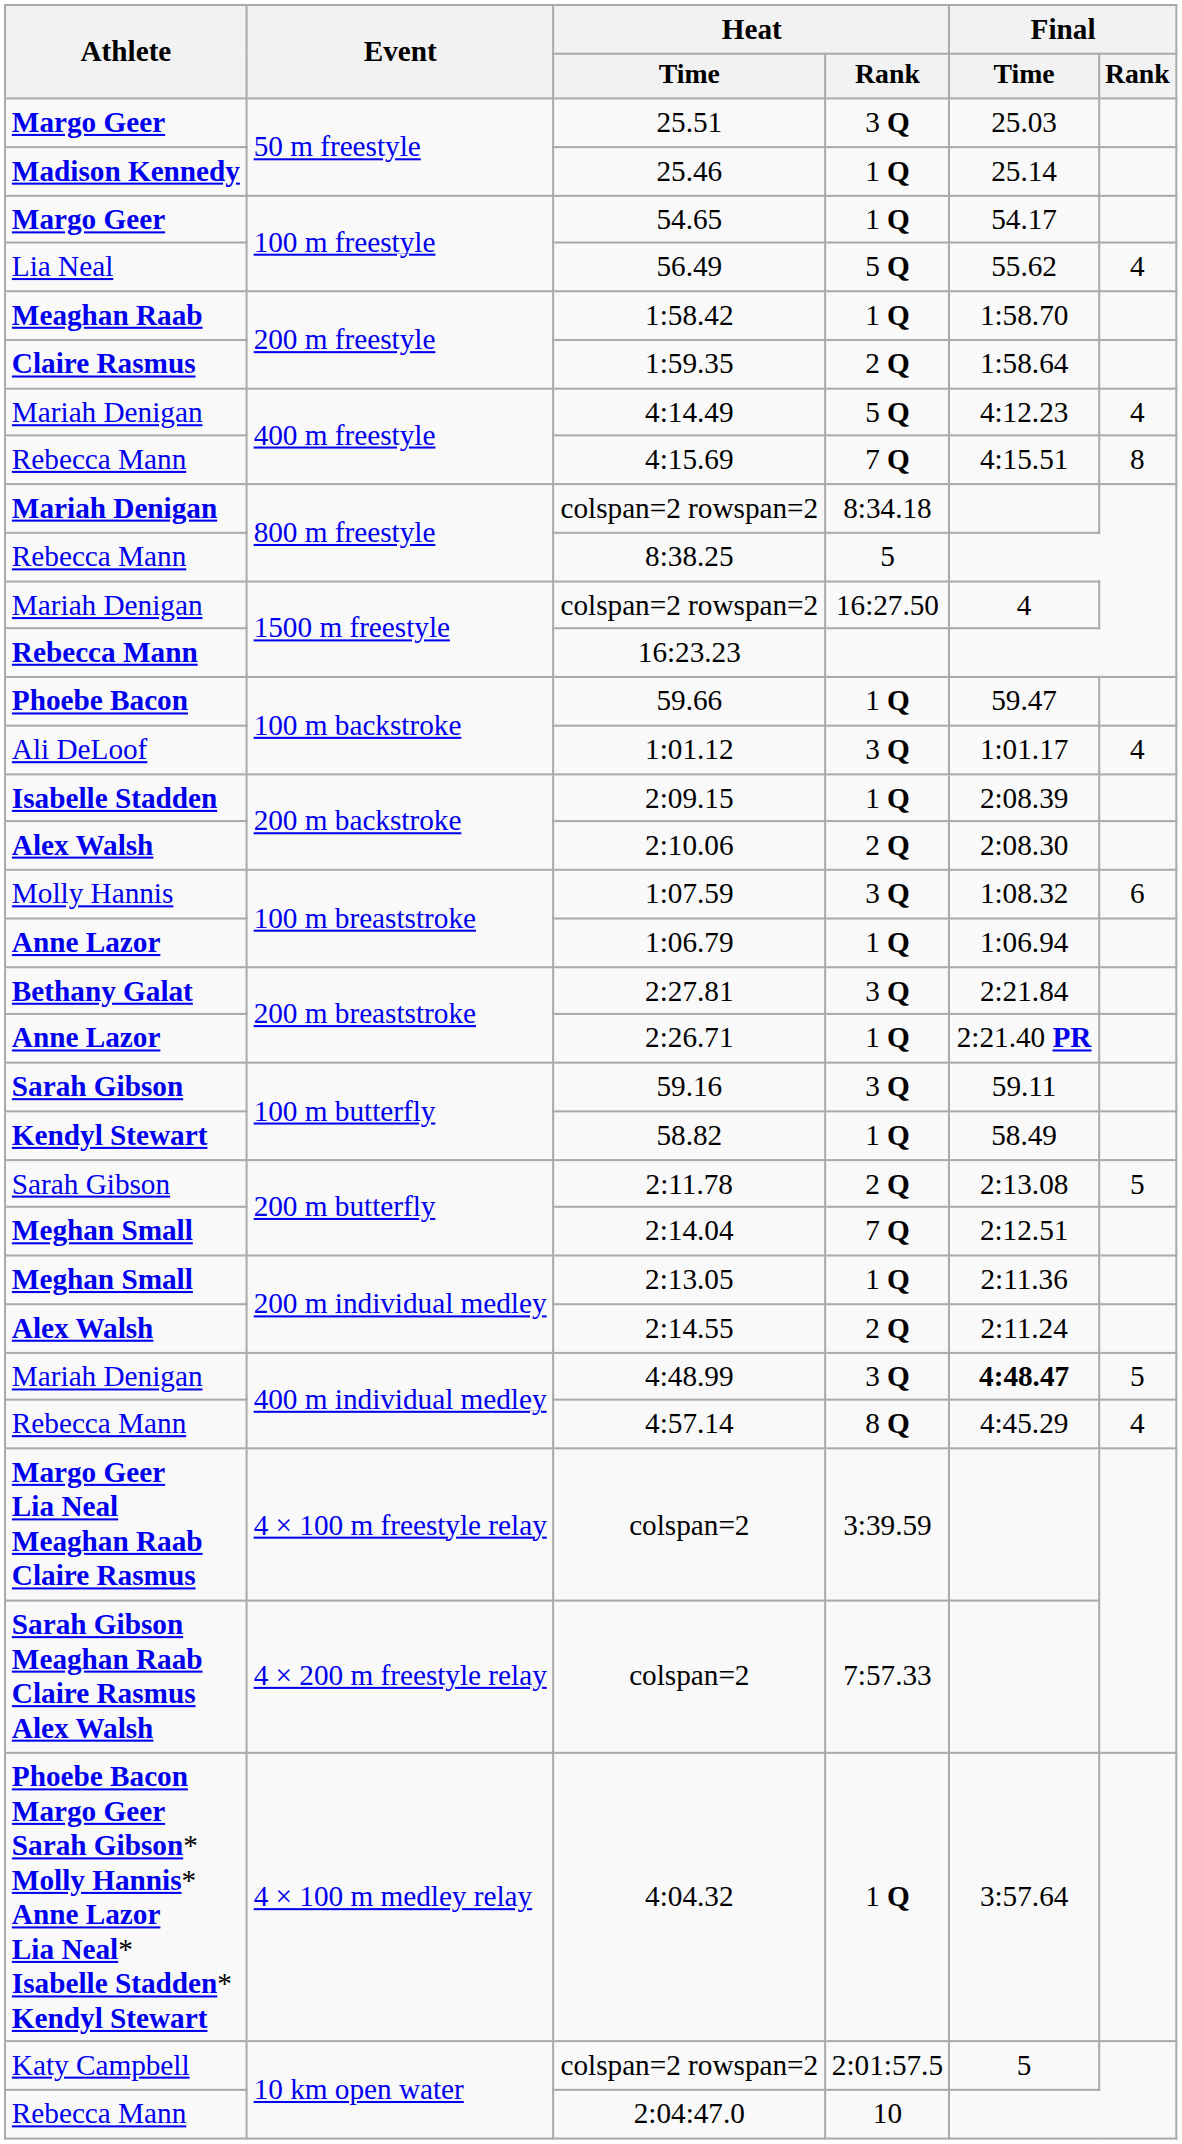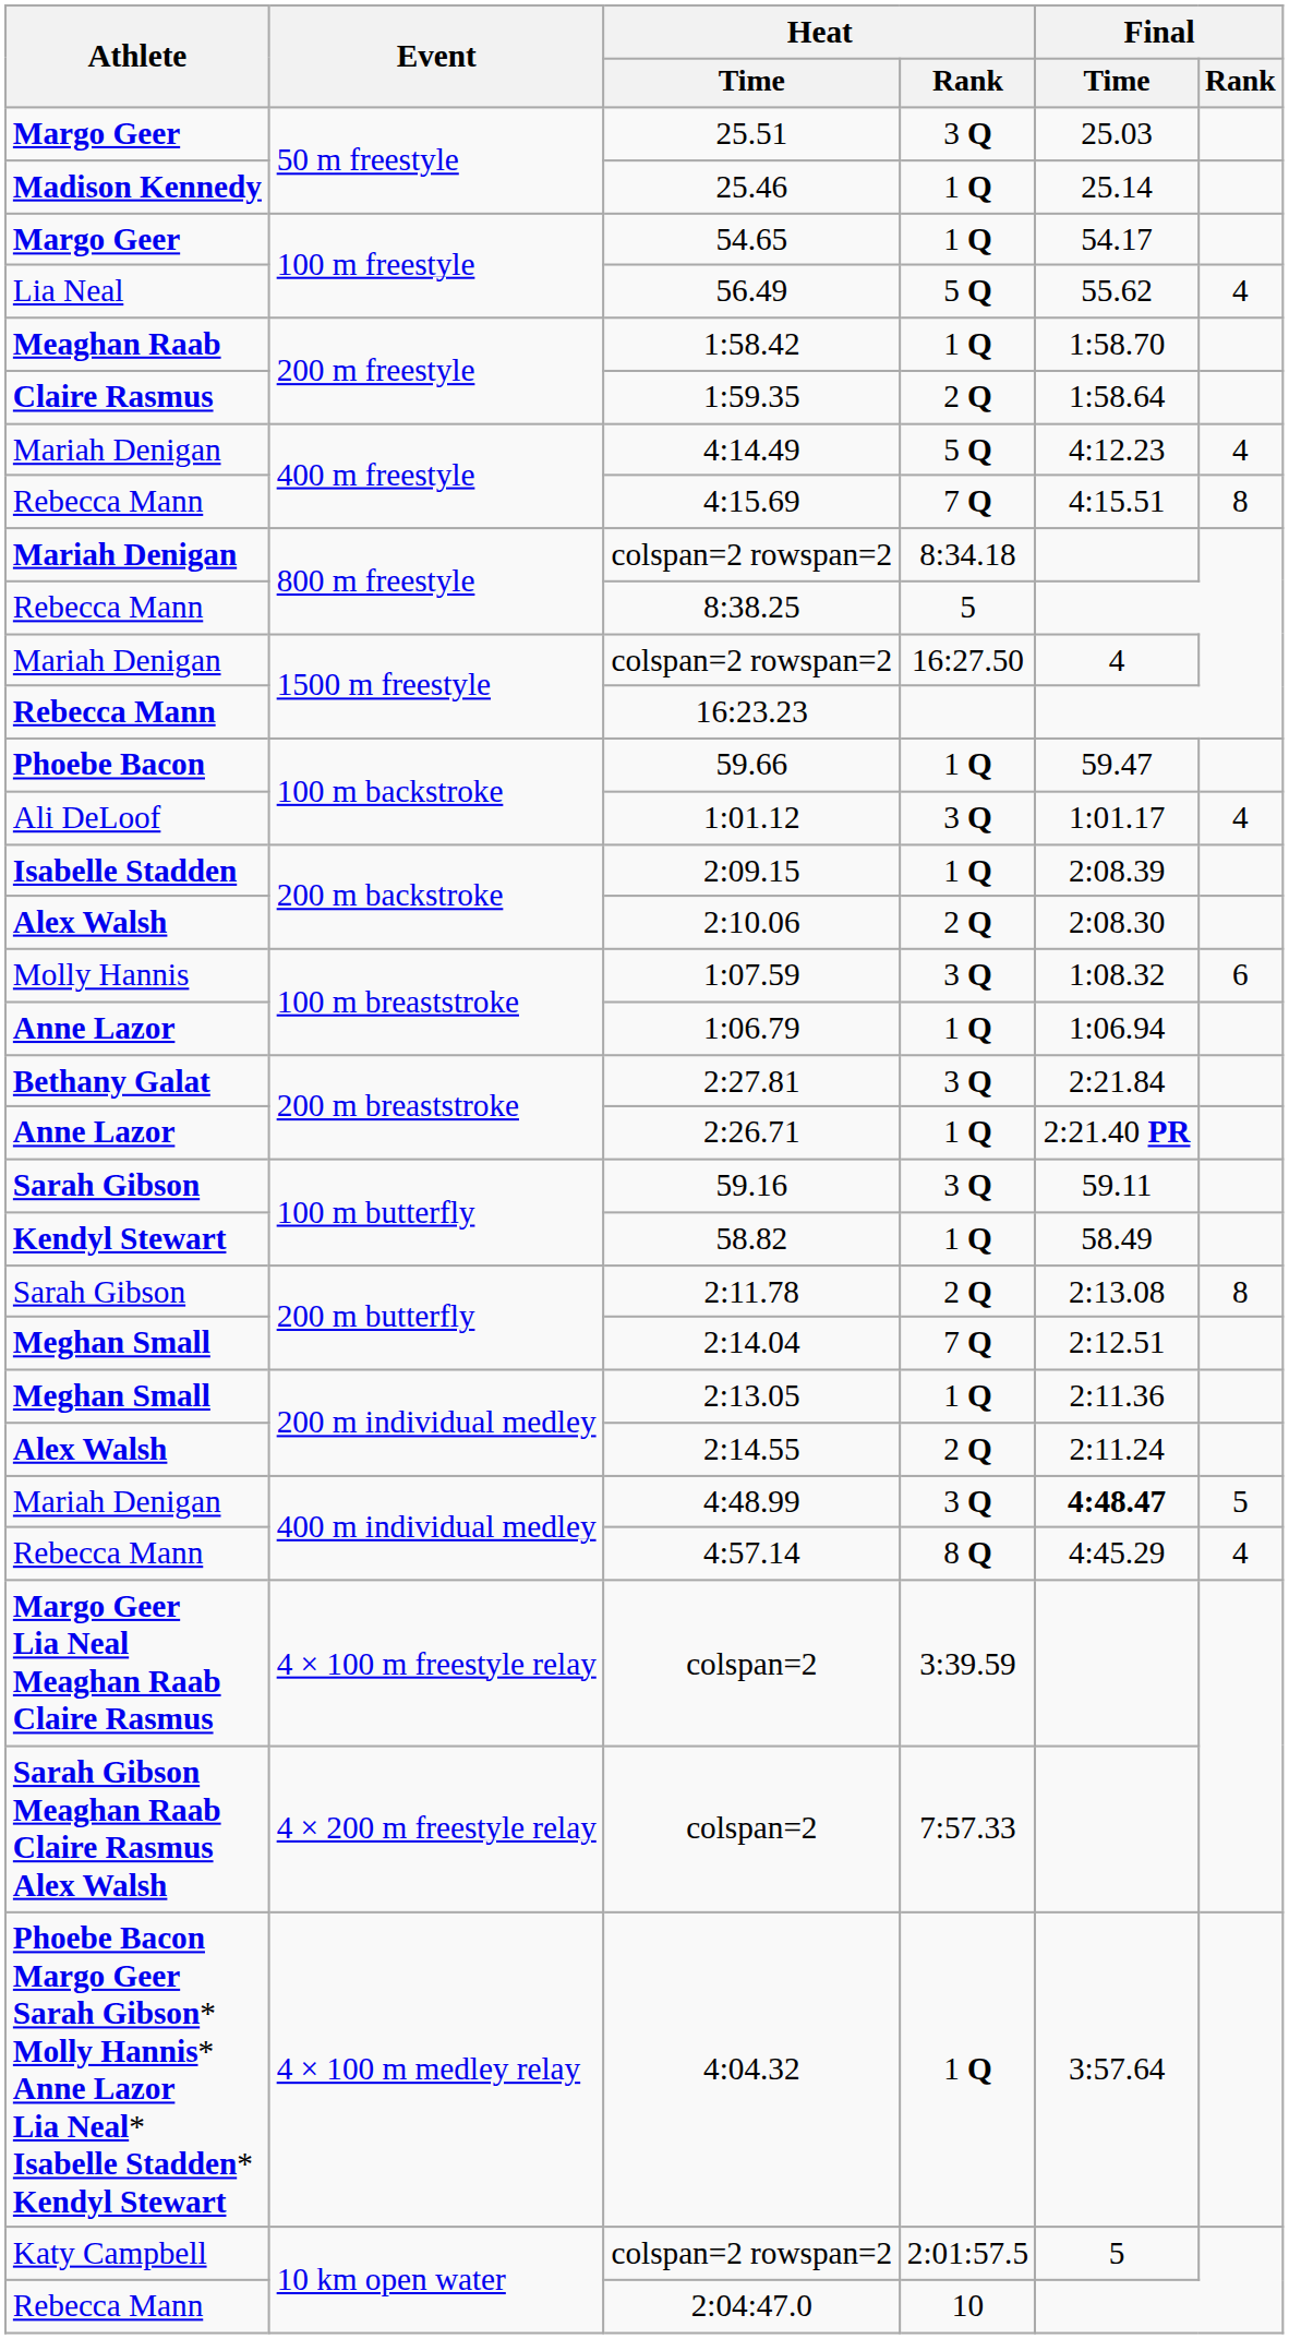2:11.78 | Final / Rank: 5 -> 8
